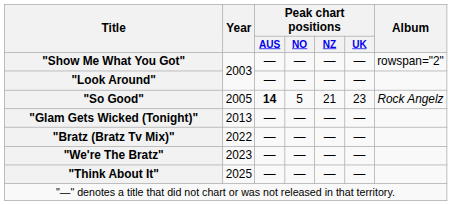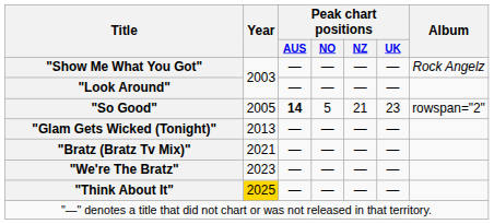"Show Me What You Got" | Album: rowspan="2" -> Rock Angelz
"So Good" | Album: Rock Angelz -> rowspan="2"
"Bratz (Bratz Tv Mix)" | Year: 2022 -> 2021
"Think About It" | Year: no background -> gold background
